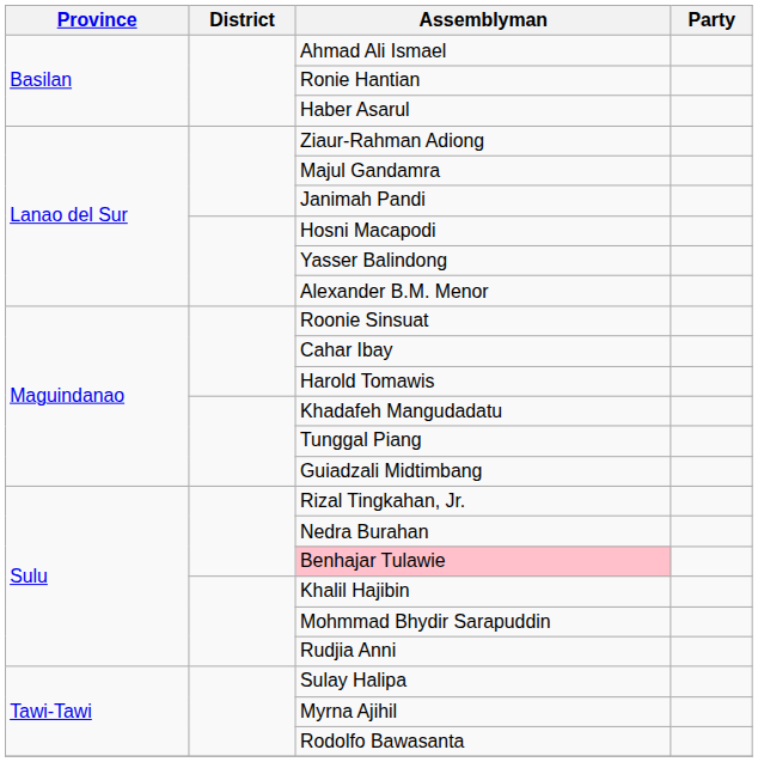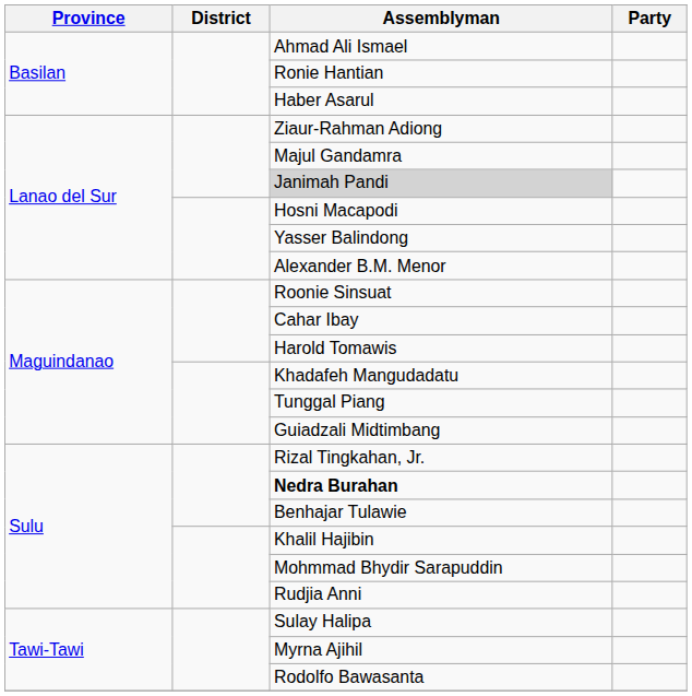Janimah Pandi | Assemblyman: no background -> lightgrey background
Nedra Burahan | Assemblyman: normal -> bold
Benhajar Tulawie | Assemblyman: pink background -> no background
